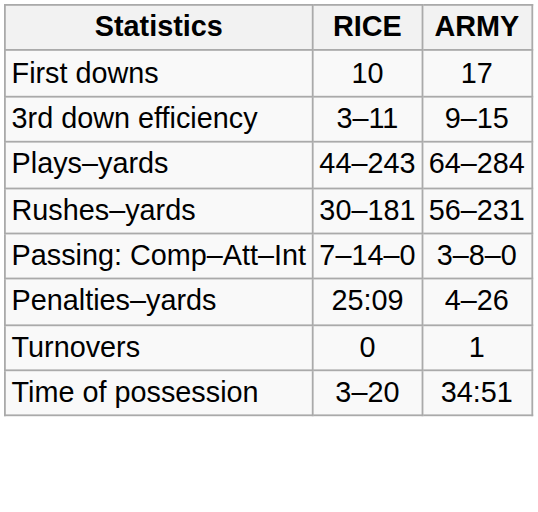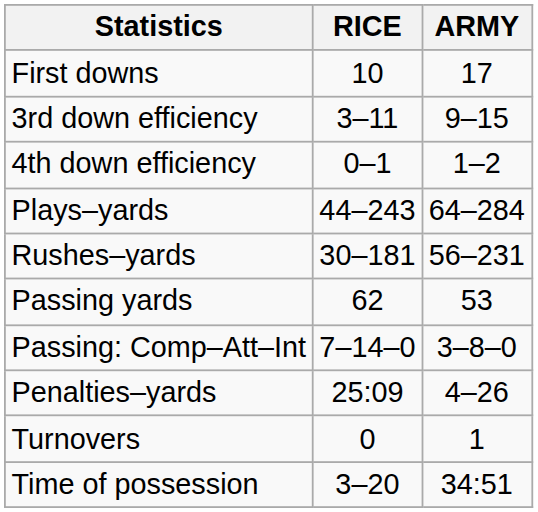+ row: 4th down efficiency | 0–1 | 1–2
+ row: Passing yards | 62 | 53
